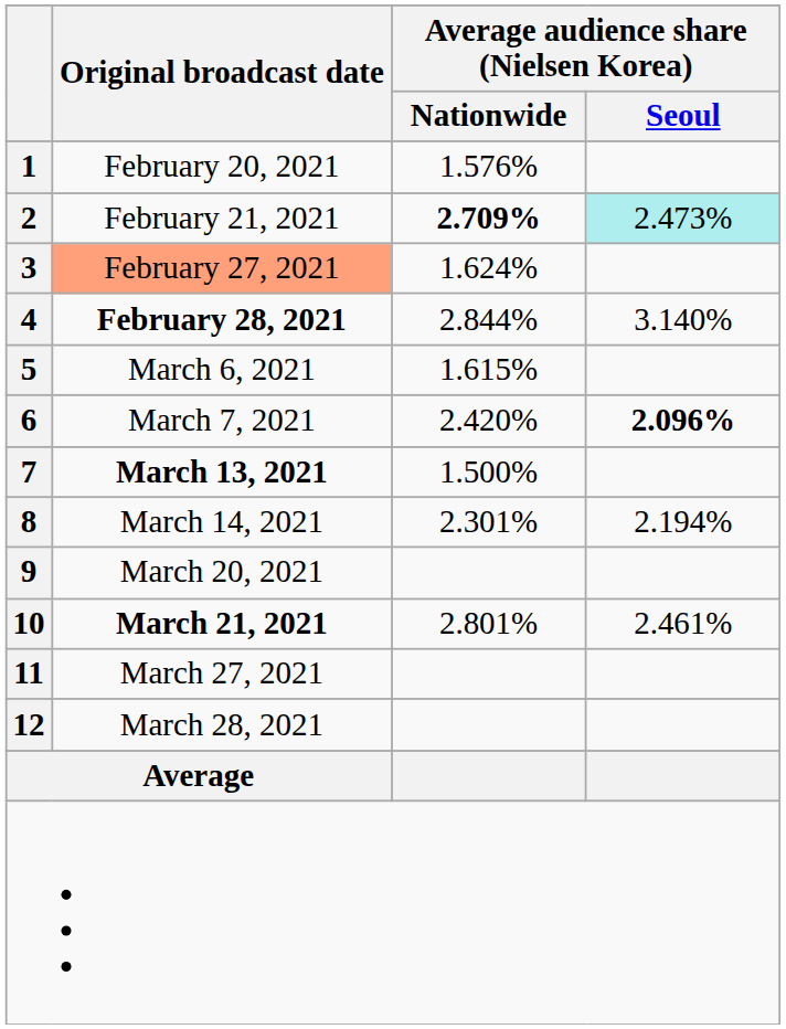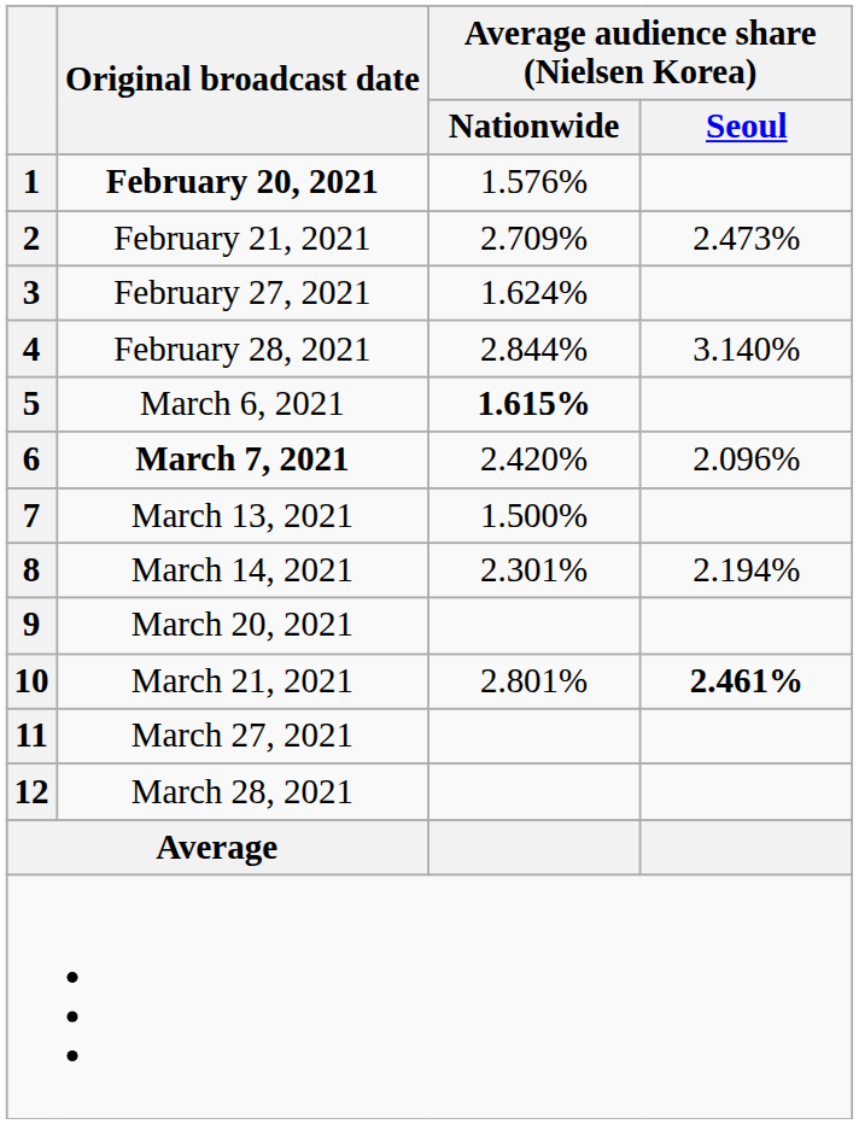1 | Original broadcast date: normal -> bold
2 | Average audience share (Nielsen Korea) / Nationwide: bold -> normal
2 | Average audience share (Nielsen Korea) / Seoul: paleturquoise background -> no background
3 | Original broadcast date: lightsalmon background -> no background
4 | Original broadcast date: bold -> normal
5 | Average audience share (Nielsen Korea) / Nationwide: normal -> bold
6 | Original broadcast date: normal -> bold
6 | Average audience share (Nielsen Korea) / Seoul: bold -> normal
7 | Original broadcast date: bold -> normal
10 | Original broadcast date: bold -> normal
10 | Average audience share (Nielsen Korea) / Seoul: normal -> bold
